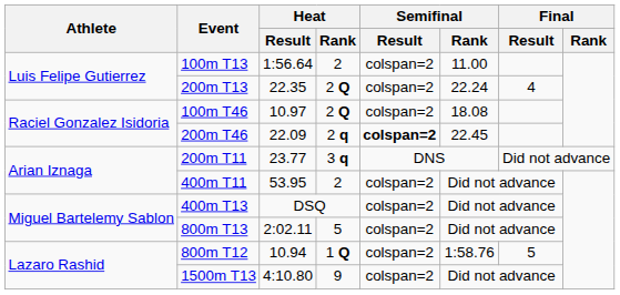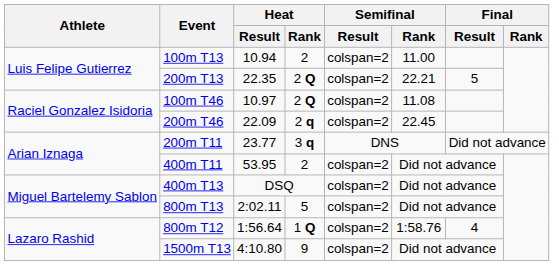100m T13 | Heat / Result: 1:56.64 -> 10.94
200m T13 | Semifinal / Rank: 22.24 -> 22.21
200m T13 | Final / Result: 4 -> 5
100m T46 | Semifinal / Rank: 18.08 -> 11.08
200m T46 | Semifinal / Result: bold -> normal
800m T12 | Heat / Result: 10.94 -> 1:56.64
800m T12 | Final / Result: 5 -> 4
